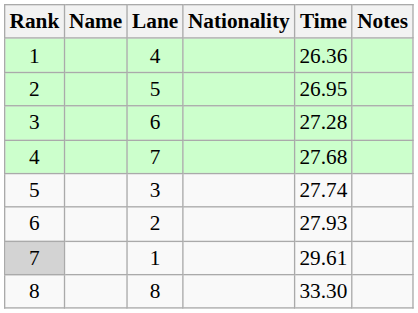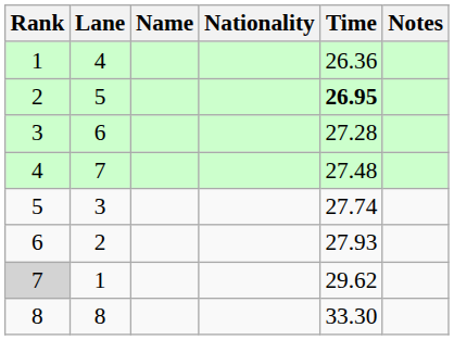columns swapped: Lane <-> Name
row 3 | Time: normal -> bold
row 5 | Time: 27.68 -> 27.48
row 8 | Time: 29.61 -> 29.62
